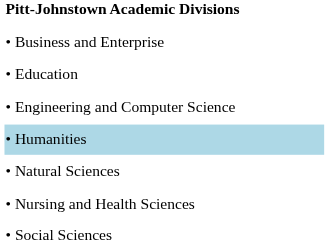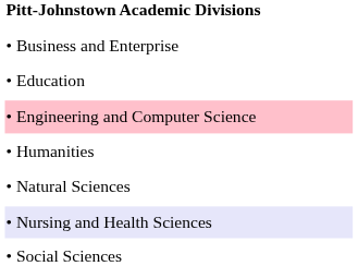• Engineering and Computer Science | column 1: no background -> pink background
• Humanities | column 1: lightblue background -> no background
• Nursing and Health Sciences | column 1: no background -> lavender background
